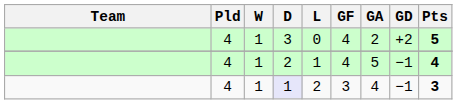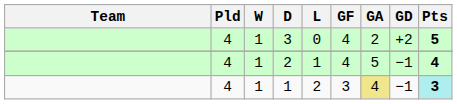row 4 | D: lavender background -> no background
row 4 | GA: no background -> khaki background
row 4 | Pts: no background -> paleturquoise background
